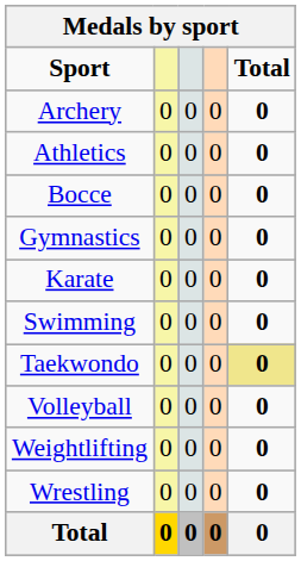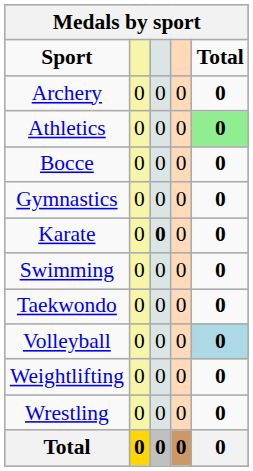Athletics | Total: no background -> lightgreen background
Karate | column 3: normal -> bold
Taekwondo | Total: khaki background -> no background
Volleyball | Total: no background -> lightblue background
